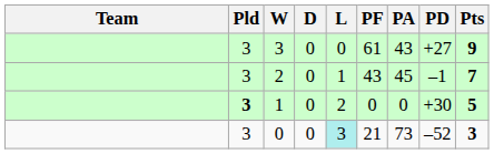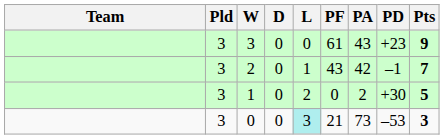row 2 | PD: +27 -> +23
row 3 | PA: 45 -> 42
row 4 | Pld: bold -> normal
row 4 | PA: 0 -> 2
row 5 | PD: –52 -> –53
